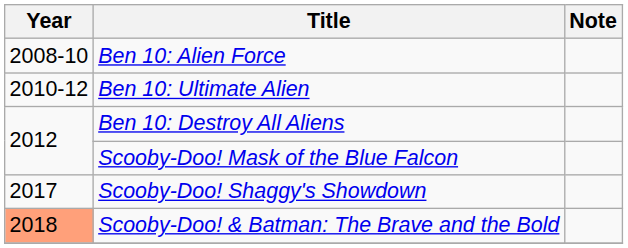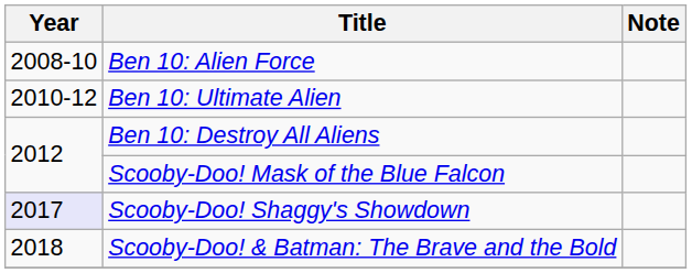Scooby-Doo! Shaggy's Showdown | Year: no background -> lavender background
Scooby-Doo! & Batman: The Brave and the Bold | Year: lightsalmon background -> no background
